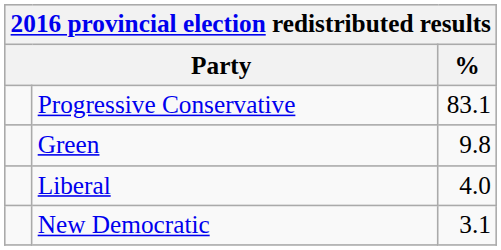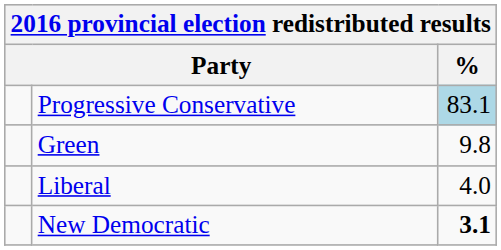Progressive Conservative | %: no background -> lightblue background
New Democratic | %: normal -> bold
